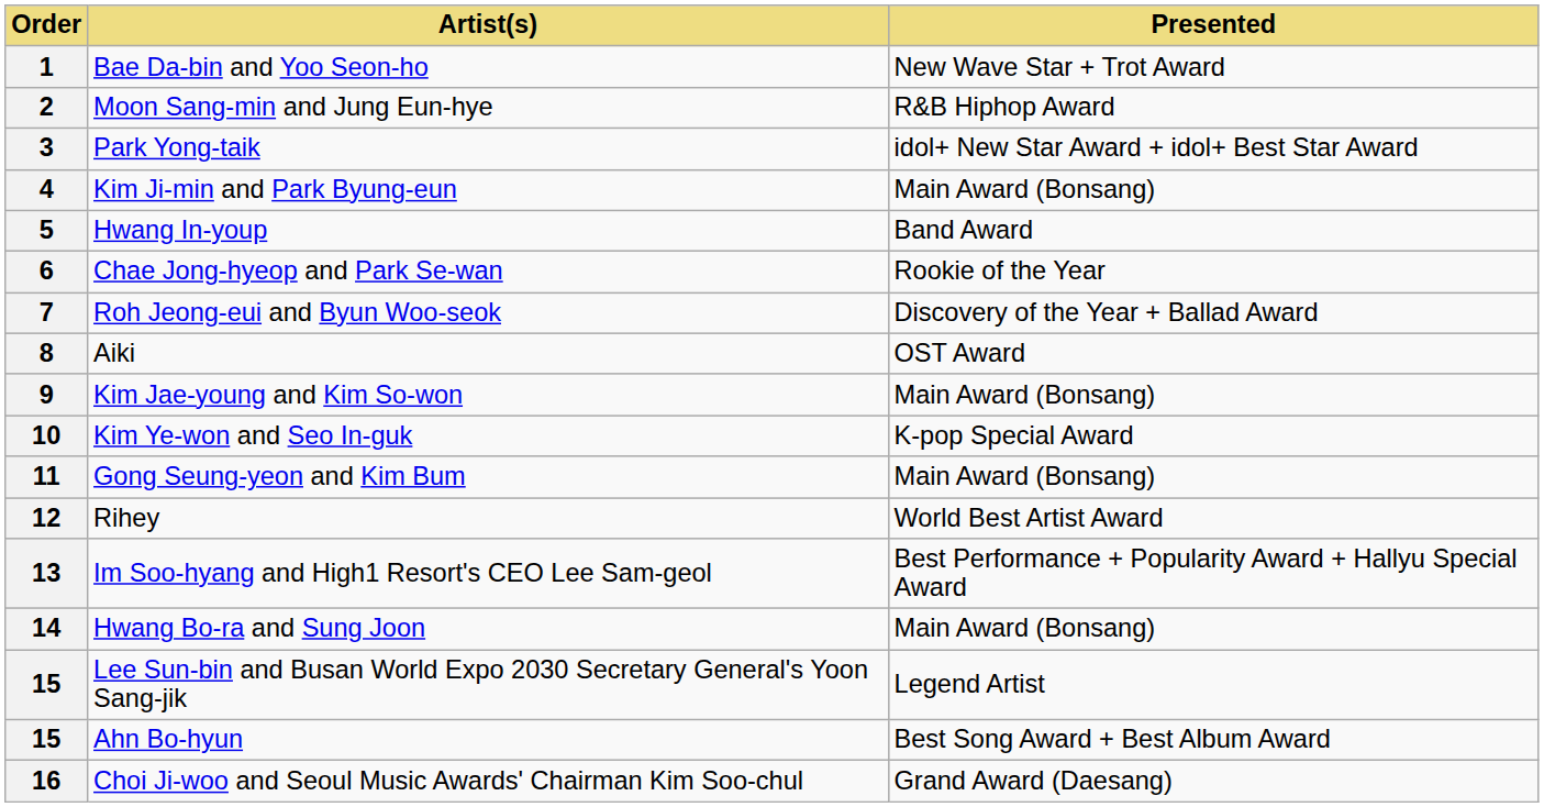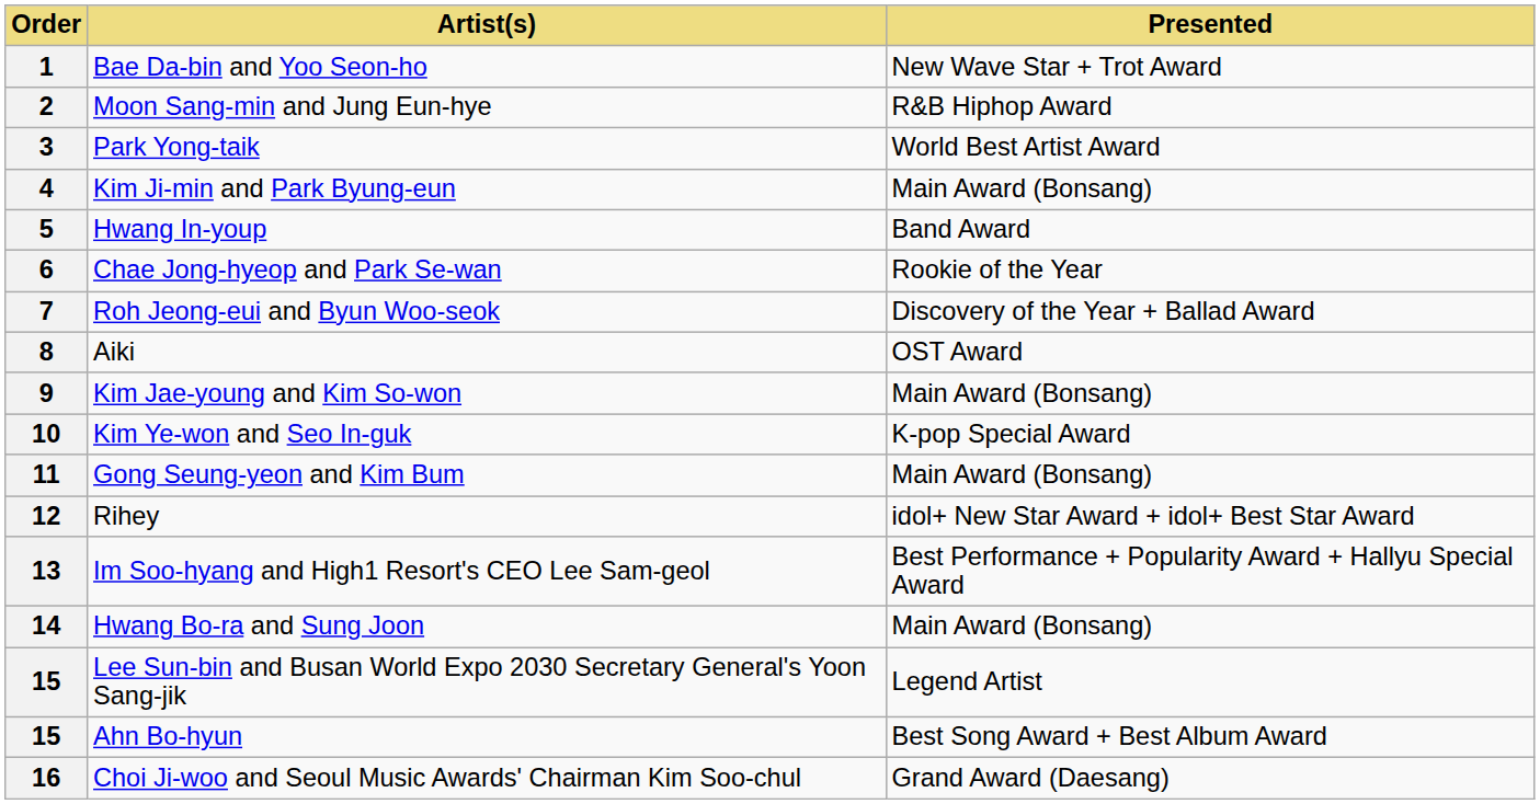3 | Presented: idol+ New Star Award + idol+ Best Star Award -> World Best Artist Award
12 | Presented: World Best Artist Award -> idol+ New Star Award + idol+ Best Star Award
